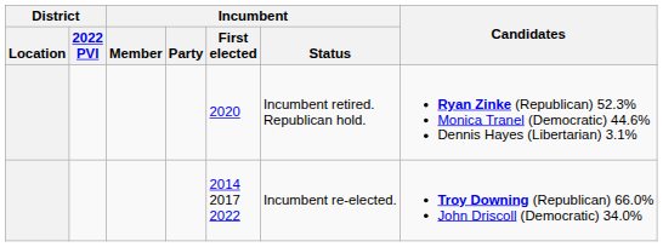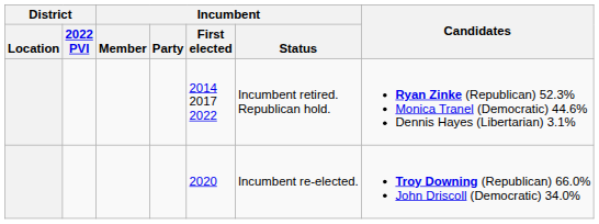row 3 | Incumbent / First elected: 2020 -> 2014 2017 2022
row 4 | Incumbent / First elected: 2014 2017 2022 -> 2020
